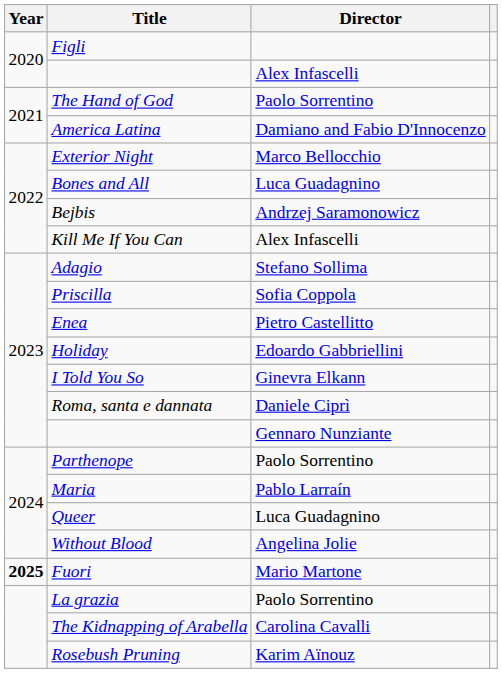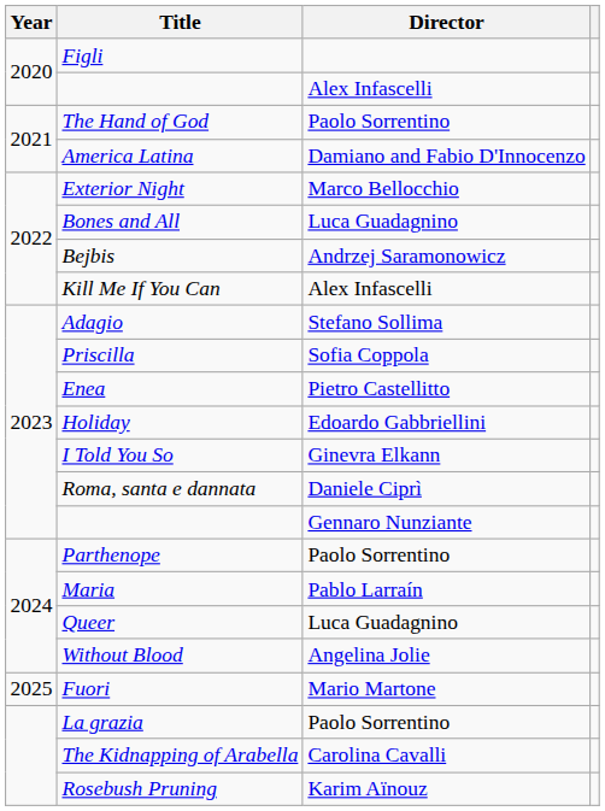Fuori | Year: bold -> normal
